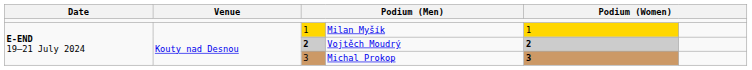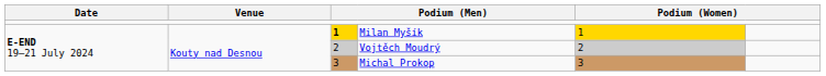Milan Myšík | column 3: normal -> bold
Vojtěch Moudrý | column 3: bold -> normal
Vojtěch Moudrý | column 5: bold -> normal
Michal Prokop | column 5: bold -> normal
